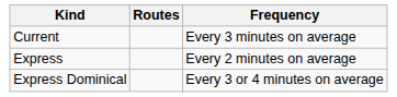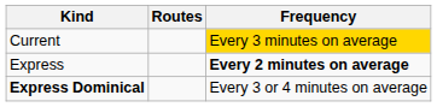row 2 | Frequency: no background -> gold background
row 3 | Frequency: normal -> bold
row 4 | Kind: normal -> bold
